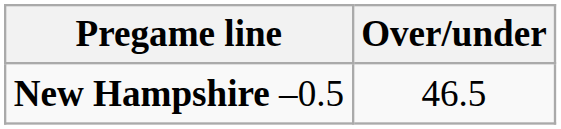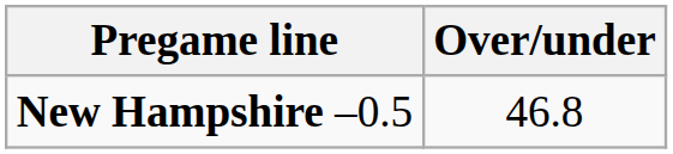New Hampshire –0.5 | Over/under: 46.5 -> 46.8
